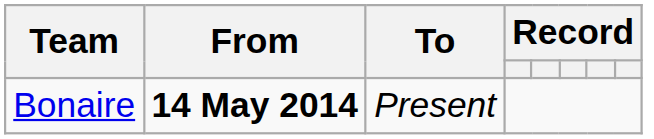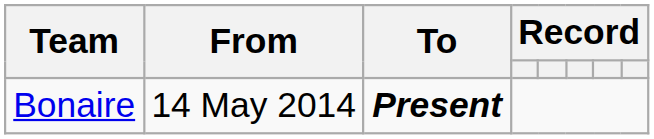Bonaire | From: bold -> normal
Bonaire | To: normal -> bold
